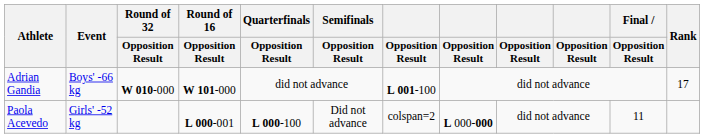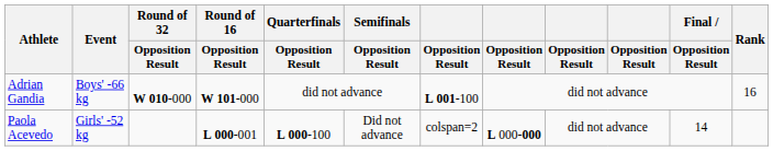Adrian Gandia | Rank: 17 -> 16
Paola Acevedo | Final / Opposition Result: 11 -> 14
